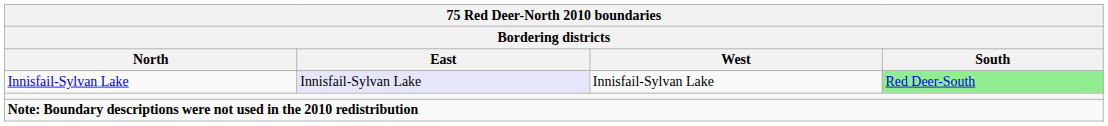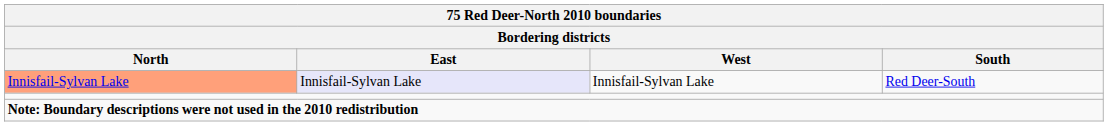row 4 | North: no background -> lightsalmon background
row 4 | South: lightgreen background -> no background
